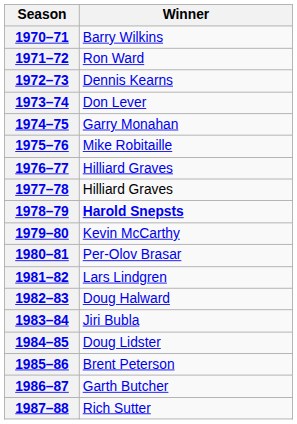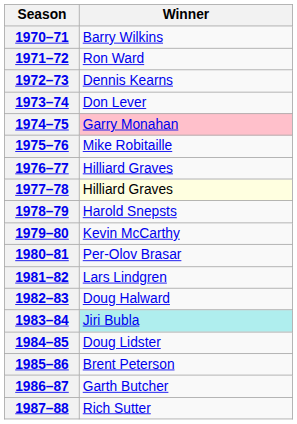1974–75 | Winner: no background -> pink background
1977–78 | Winner: no background -> lightyellow background
1978–79 | Winner: bold -> normal
1983–84 | Winner: no background -> paleturquoise background
